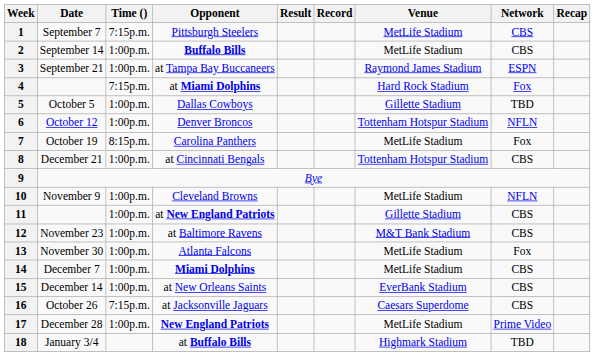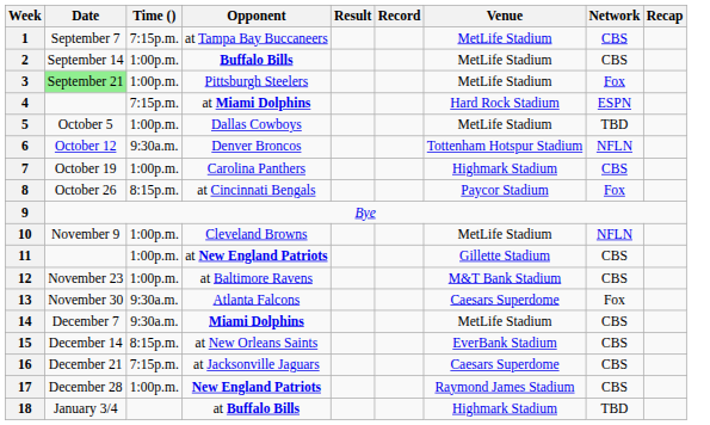1 | Opponent: Pittsburgh Steelers -> at Tampa Bay Buccaneers
3 | Date: no background -> lightgreen background
3 | Opponent: at Tampa Bay Buccaneers -> Pittsburgh Steelers
3 | Venue: Raymond James Stadium -> MetLife Stadium
3 | Network: ESPN -> Fox
4 | Network: Fox -> ESPN
5 | Venue: Gillette Stadium -> MetLife Stadium
6 | Time (): 1:00p.m. -> 9:30a.m.
7 | Time (): 8:15p.m. -> 1:00p.m.
7 | Venue: MetLife Stadium -> Highmark Stadium
7 | Network: Fox -> CBS
8 | Date: December 21 -> October 26
8 | Time (): 1:00p.m. -> 8:15p.m.
8 | Venue: Tottenham Hotspur Stadium -> Paycor Stadium
8 | Network: CBS -> Fox
13 | Time (): 1:00p.m. -> 9:30a.m.
13 | Venue: MetLife Stadium -> Caesars Superdome
14 | Time (): 1:00p.m. -> 9:30a.m.
15 | Time (): 1:00p.m. -> 8:15p.m.
16 | Date: October 26 -> December 21
17 | Venue: MetLife Stadium -> Raymond James Stadium
17 | Network: Prime Video -> CBS
